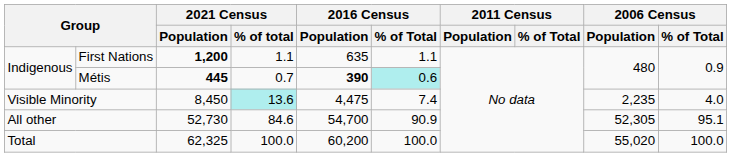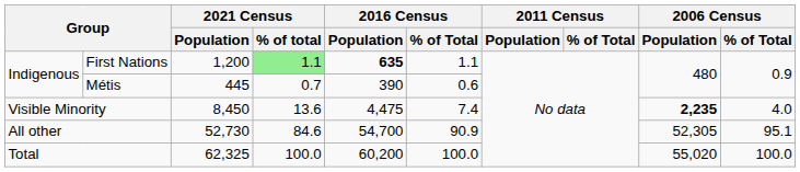First Nations | 2021 Census / Population: bold -> normal
First Nations | 2021 Census / % of total: no background -> lightgreen background
First Nations | 2016 Census / Population: normal -> bold
Métis | 2021 Census / Population: bold -> normal
Métis | 2016 Census / Population: bold -> normal
Métis | 2016 Census / % of Total: paleturquoise background -> no background
Visible Minority | 2021 Census / % of total: paleturquoise background -> no background
Visible Minority | 2006 Census / Population: normal -> bold
